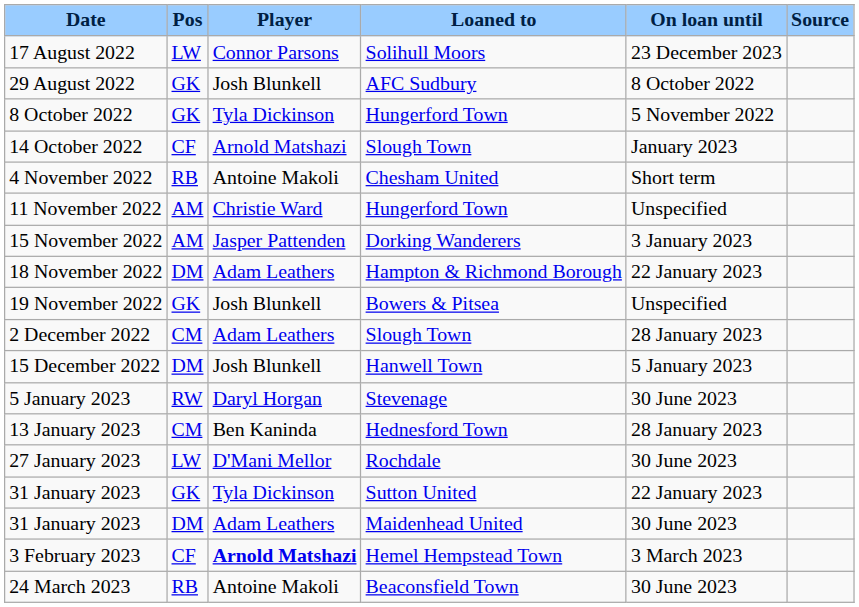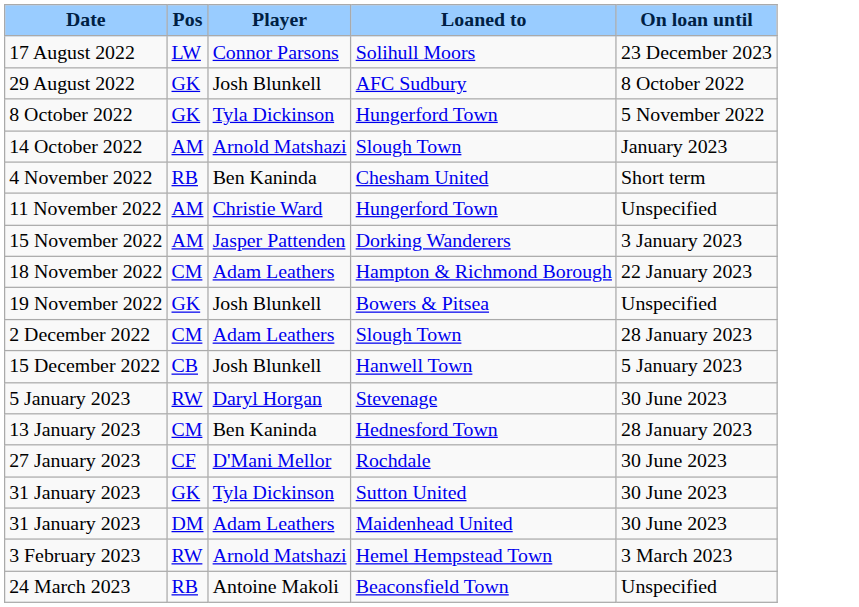- column: Source
14 October 2022 | Pos: CF -> AM
4 November 2022 | Player: Antoine Makoli -> Ben Kaninda
18 November 2022 | Pos: DM -> CM
15 December 2022 | Pos: DM -> CB
27 January 2023 | Pos: LW -> CF
31 January 2023 / Sutton United | On loan until: 22 January 2023 -> 30 June 2023
3 February 2023 | Pos: CF -> RW
3 February 2023 | Player: bold -> normal
24 March 2023 | On loan until: 30 June 2023 -> Unspecified
